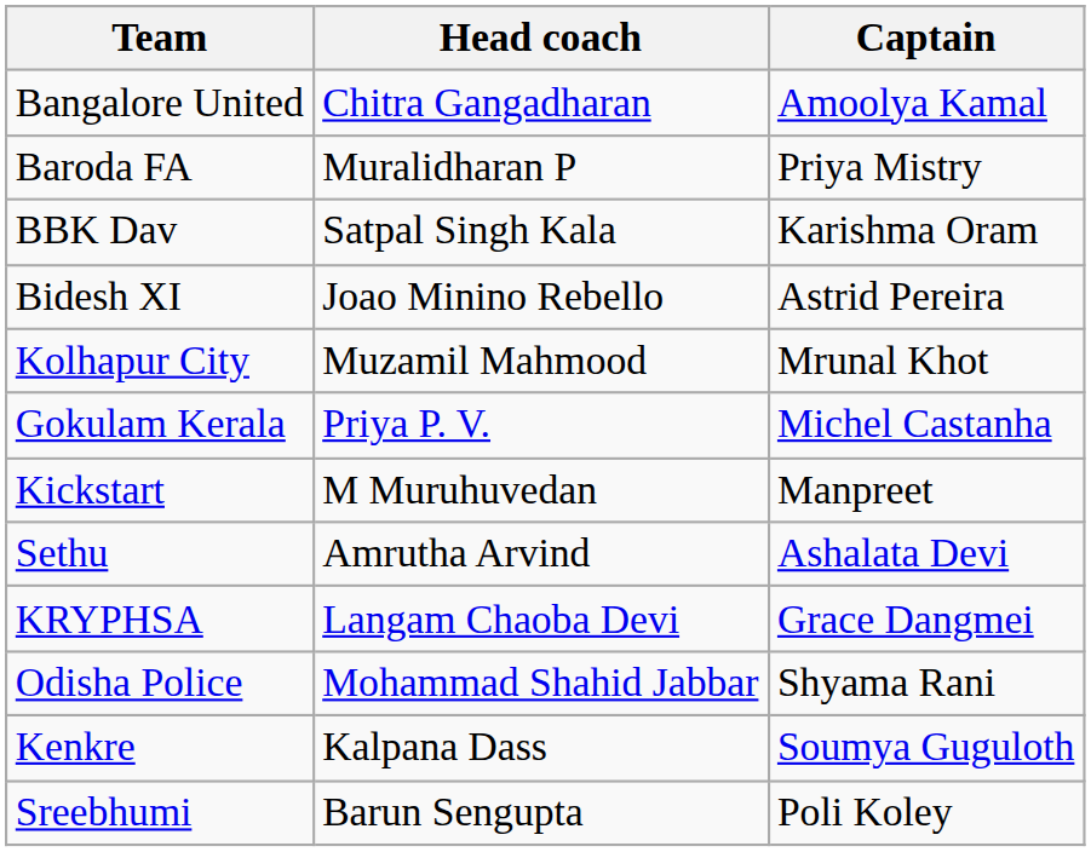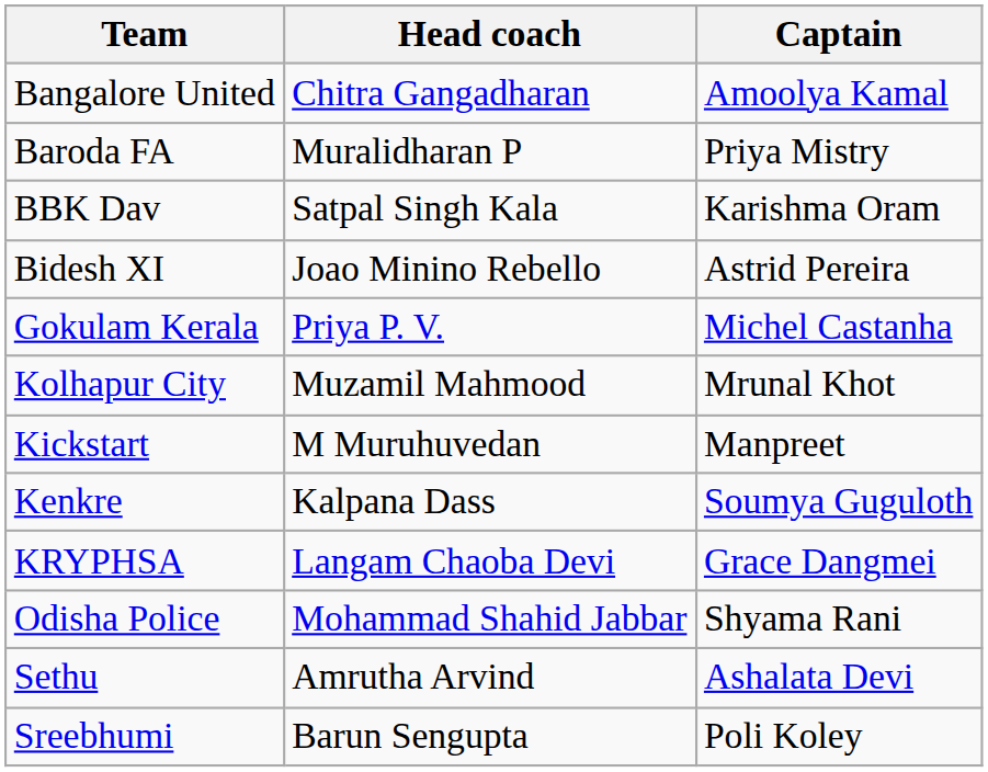rows swapped: Gokulam Kerala <-> Kolhapur City
rows swapped: Kenkre <-> Sethu
